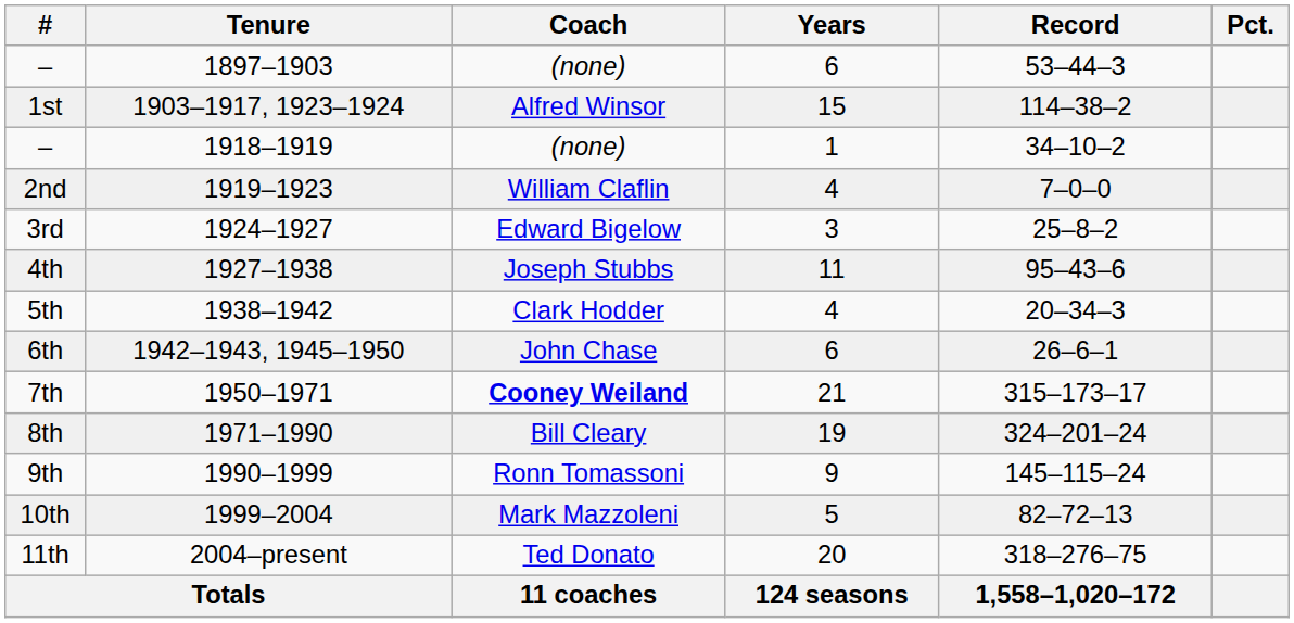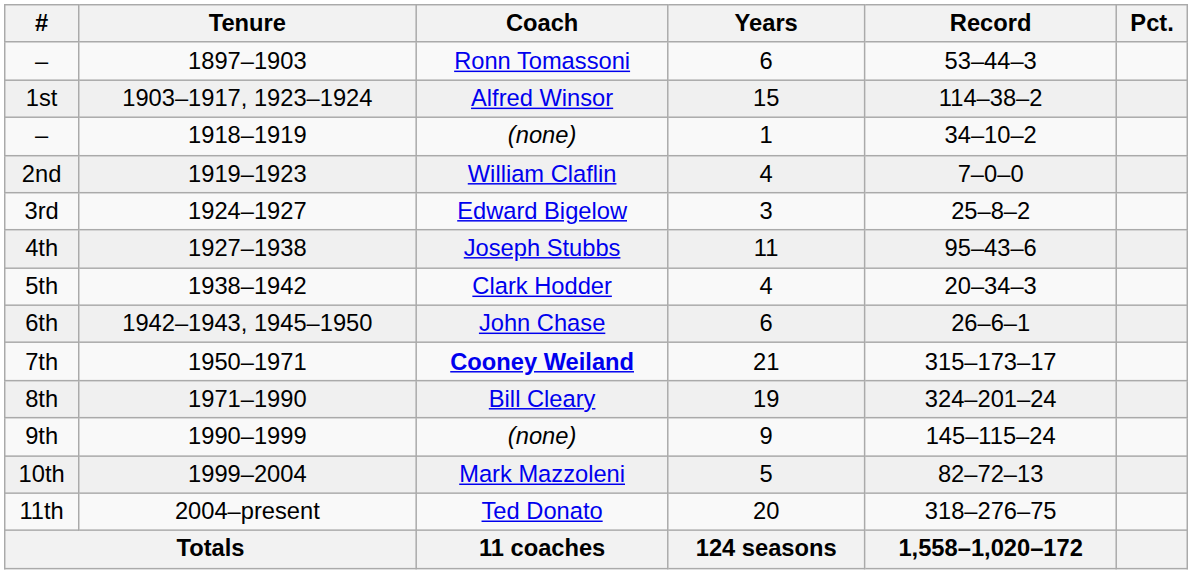– / 1897–1903 | Coach: (none) -> Ronn Tomassoni
9th | Coach: Ronn Tomassoni -> (none)
